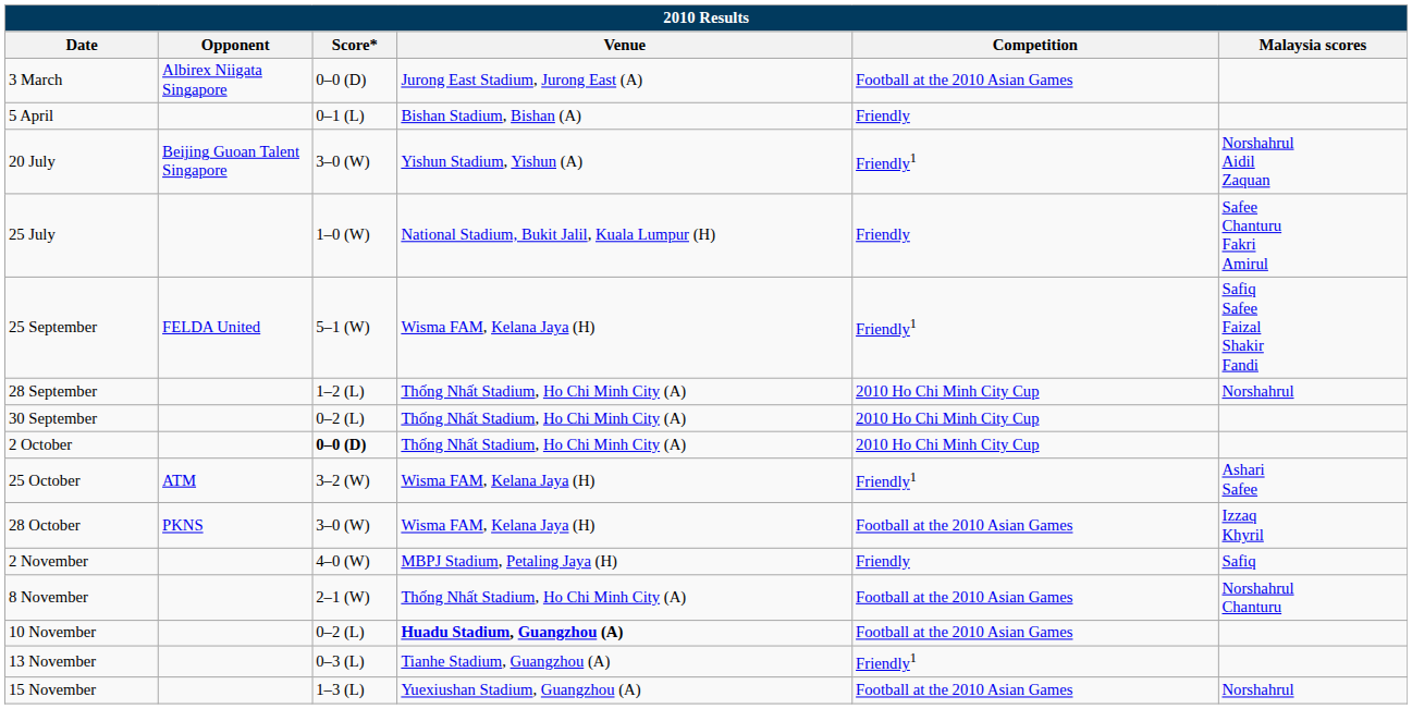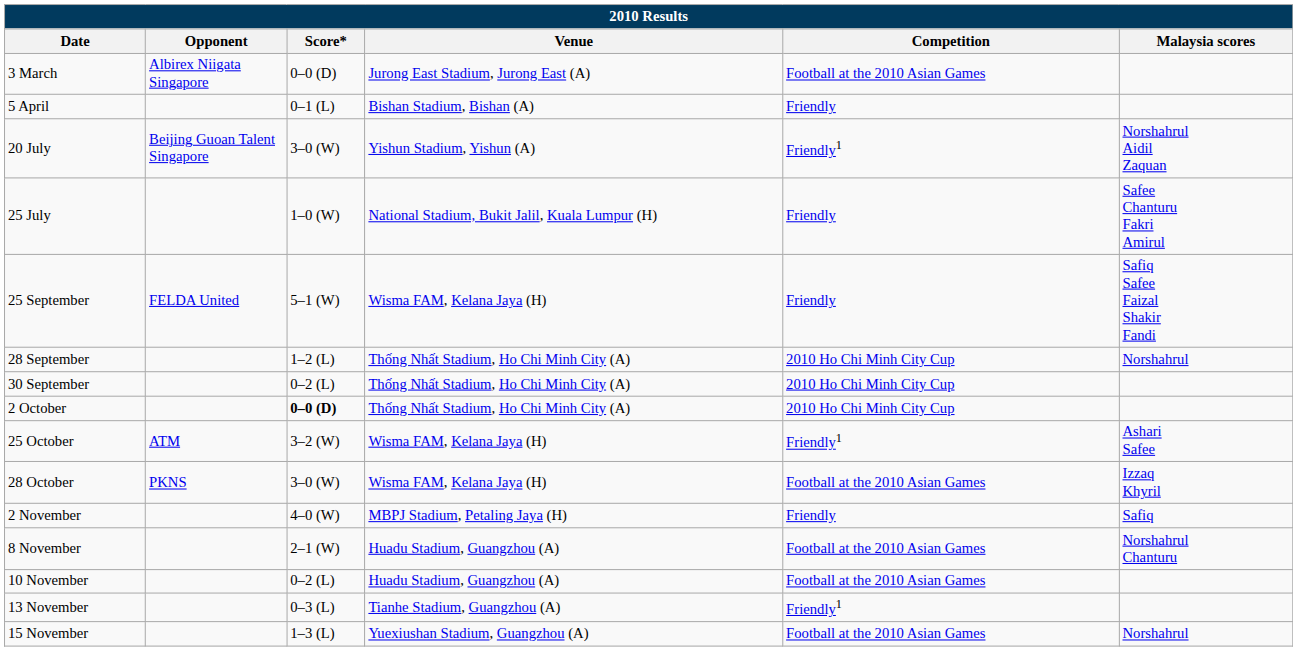25 September | Competition: Friendly1 -> Friendly
8 November | Venue: Thống Nhất Stadium, Ho Chi Minh City (A) -> Huadu Stadium, Guangzhou (A)
10 November | Venue: bold -> normal
